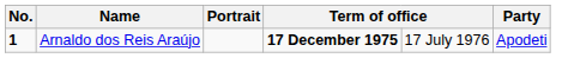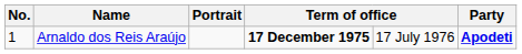Arnaldo dos Reis Araújo | No.: bold -> normal
Arnaldo dos Reis Araújo | Party: normal -> bold
